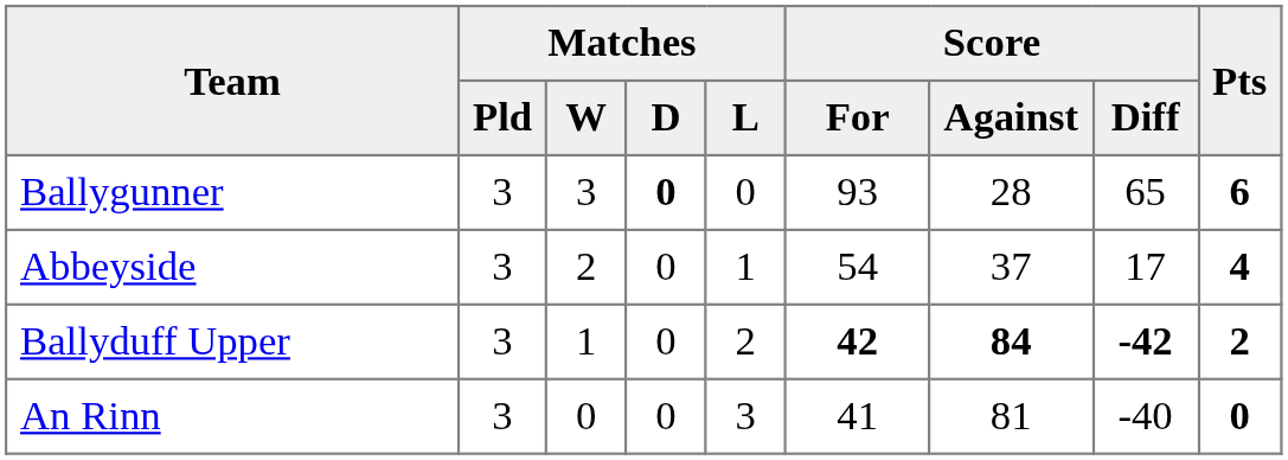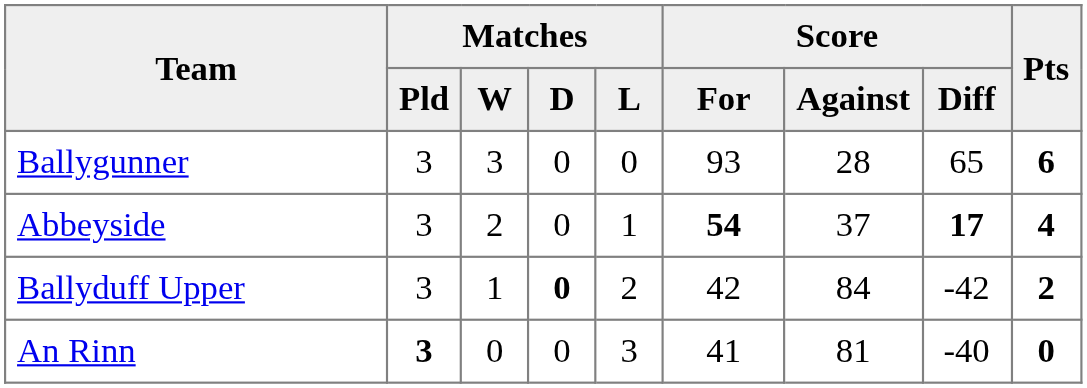Ballygunner | Matches / D: bold -> normal
Abbeyside | Score / For: normal -> bold
Abbeyside | Score / Diff: normal -> bold
Ballyduff Upper | Matches / D: normal -> bold
Ballyduff Upper | Score / For: bold -> normal
Ballyduff Upper | Score / Against: bold -> normal
Ballyduff Upper | Score / Diff: bold -> normal
An Rinn | Matches / Pld: normal -> bold
